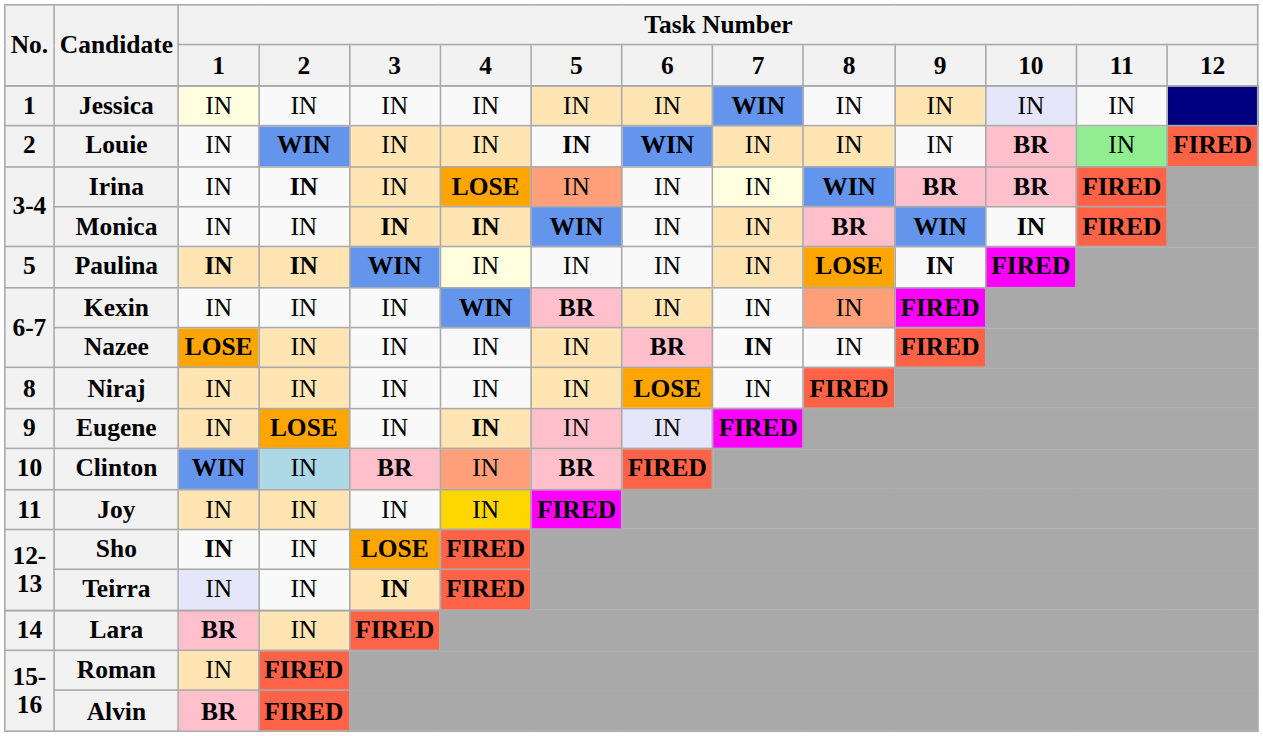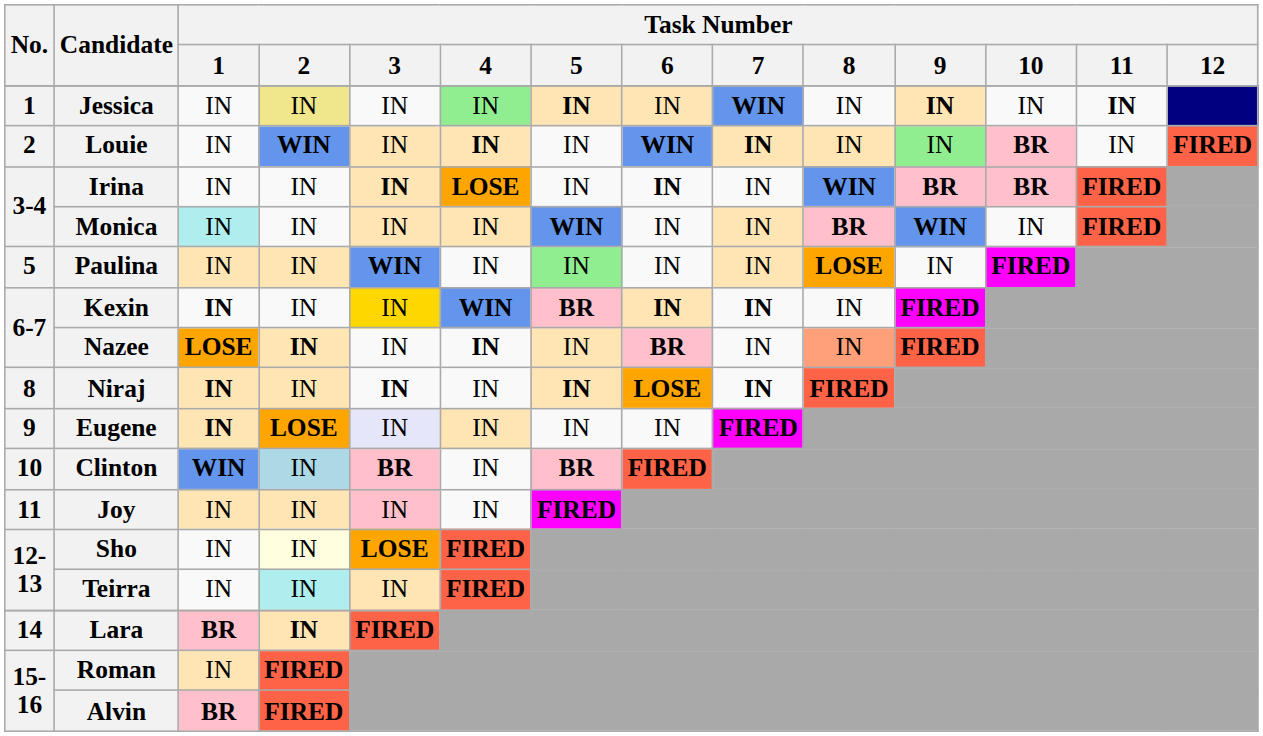Jessica | Task Number / 1: lightyellow background -> no background
Jessica | Task Number / 2: no background -> khaki background
Jessica | Task Number / 4: no background -> lightgreen background
Jessica | Task Number / 5: normal -> bold
Jessica | Task Number / 9: normal -> bold
Jessica | Task Number / 10: lavender background -> no background
Jessica | Task Number / 11: normal -> bold
Louie | Task Number / 4: normal -> bold
Louie | Task Number / 5: bold -> normal
Louie | Task Number / 7: normal -> bold
Louie | Task Number / 9: no background -> lightgreen background
Louie | Task Number / 11: lightgreen background -> no background
Irina | Task Number / 2: bold -> normal
Irina | Task Number / 3: normal -> bold
Irina | Task Number / 5: lightsalmon background -> no background
Irina | Task Number / 6: normal -> bold
Irina | Task Number / 7: lightyellow background -> no background
Monica | Task Number / 1: no background -> paleturquoise background
Monica | Task Number / 3: bold -> normal
Monica | Task Number / 4: bold -> normal
Monica | Task Number / 10: bold -> normal
Paulina | Task Number / 1: bold -> normal
Paulina | Task Number / 2: bold -> normal
Paulina | Task Number / 4: lightyellow background -> no background
Paulina | Task Number / 5: no background -> lightgreen background
Paulina | Task Number / 9: bold -> normal
Kexin | Task Number / 1: normal -> bold
Kexin | Task Number / 3: no background -> gold background
Kexin | Task Number / 6: normal -> bold
Kexin | Task Number / 7: normal -> bold
Kexin | Task Number / 8: lightsalmon background -> no background
Nazee | Task Number / 2: normal -> bold
Nazee | Task Number / 4: normal -> bold
Nazee | Task Number / 7: bold -> normal
Nazee | Task Number / 8: no background -> lightsalmon background
Niraj | Task Number / 1: normal -> bold
Niraj | Task Number / 3: normal -> bold
Niraj | Task Number / 5: normal -> bold
Niraj | Task Number / 7: normal -> bold
Eugene | Task Number / 1: normal -> bold
Eugene | Task Number / 3: no background -> lavender background
Eugene | Task Number / 4: bold -> normal
Eugene | Task Number / 5: pink background -> no background
Eugene | Task Number / 6: lavender background -> no background
Clinton | Task Number / 4: lightsalmon background -> no background
Joy | Task Number / 3: no background -> pink background
Joy | Task Number / 4: gold background -> no background
Sho | Task Number / 1: bold -> normal
Sho | Task Number / 2: no background -> lightyellow background
Teirra | Task Number / 1: lavender background -> no background
Teirra | Task Number / 2: no background -> paleturquoise background
Teirra | Task Number / 3: bold -> normal
Lara | Task Number / 2: normal -> bold
